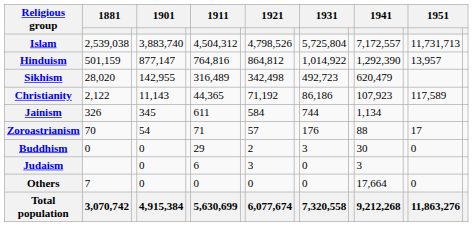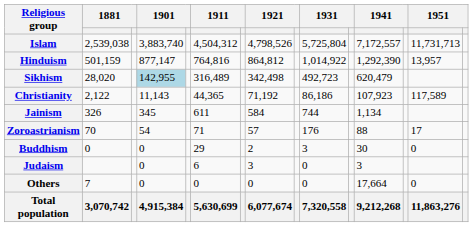Sikhism | column 4: no background -> lightblue background
